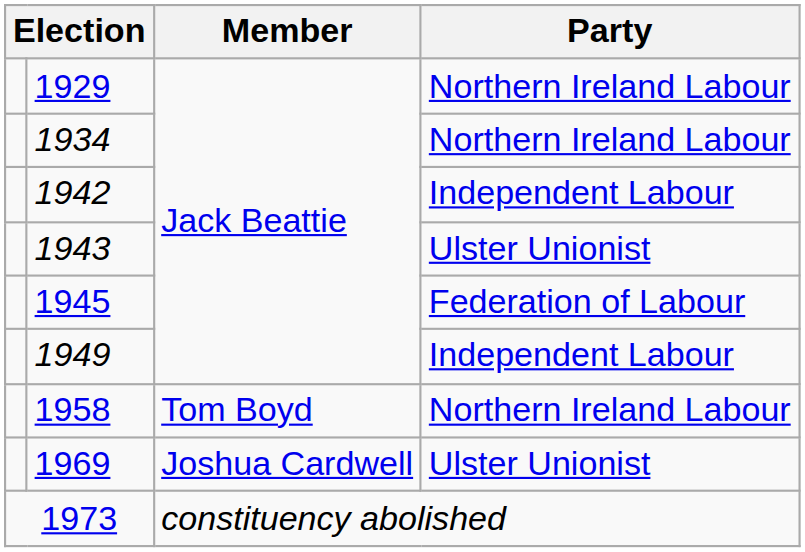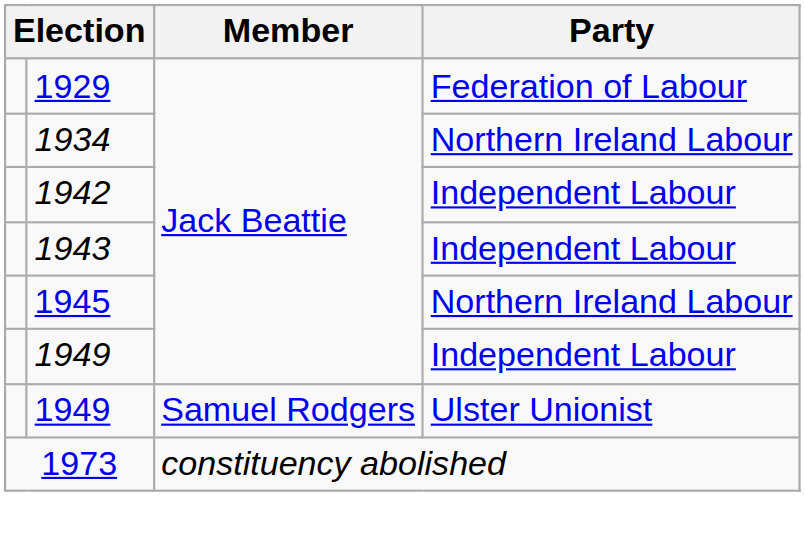1929 | Party: Northern Ireland Labour -> Federation of Labour
1943 | Party: Ulster Unionist -> Independent Labour
1945 | Party: Federation of Labour -> Northern Ireland Labour
+ row: 1949 | Samuel Rodgers | Ulster Unionist
- row: 1958 | Tom Boyd | Northern Ireland Labour
- row: 1969 | Joshua Cardwell | Ulster Unionist
